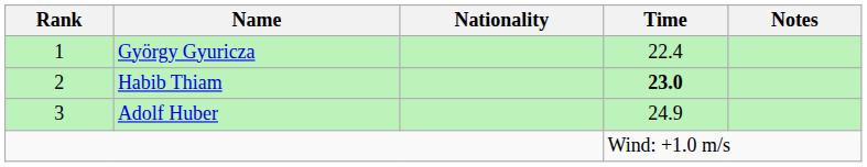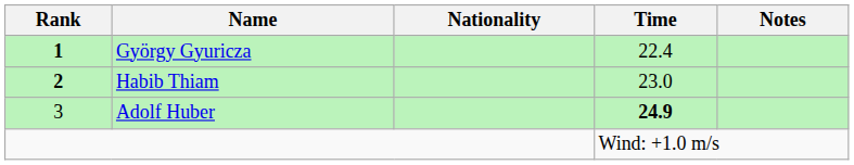György Gyuricza | Rank: normal -> bold
Habib Thiam | Rank: normal -> bold
Habib Thiam | Time: bold -> normal
Adolf Huber | Time: normal -> bold
